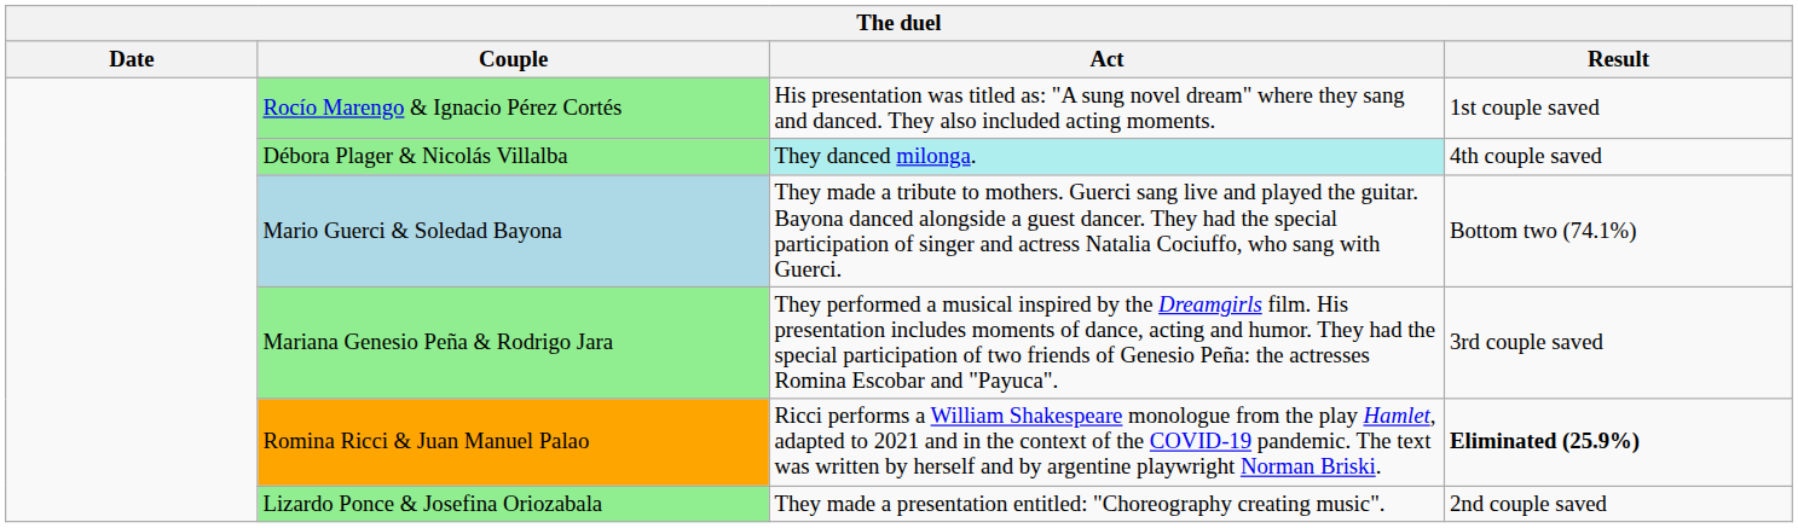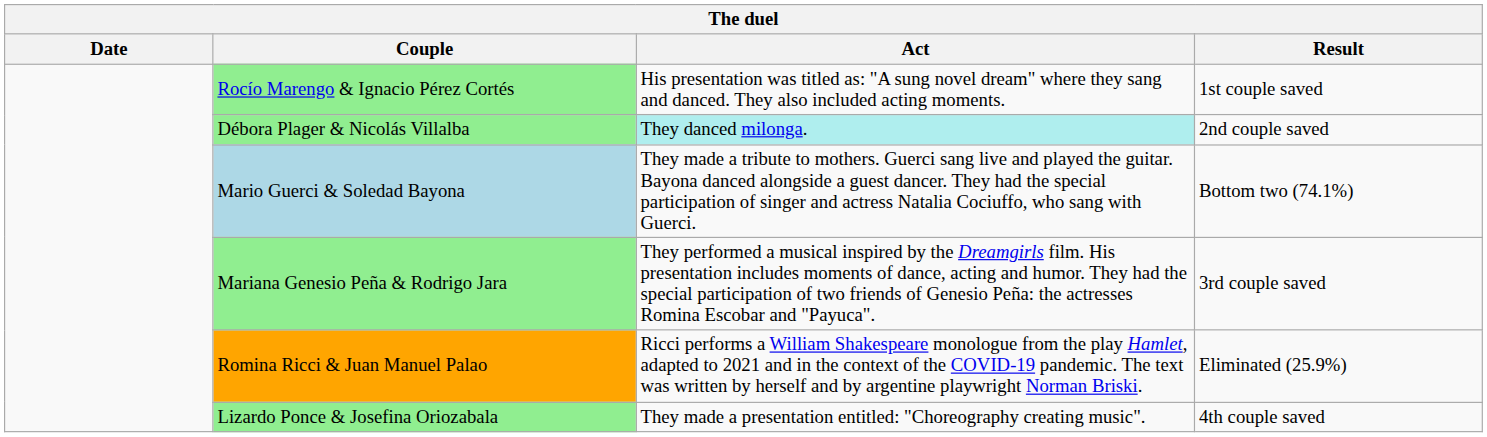Débora Plager & Nicolás Villalba | Result: 4th couple saved -> 2nd couple saved
Romina Ricci & Juan Manuel Palao | Result: bold -> normal
Lizardo Ponce & Josefina Oriozabala | Result: 2nd couple saved -> 4th couple saved
